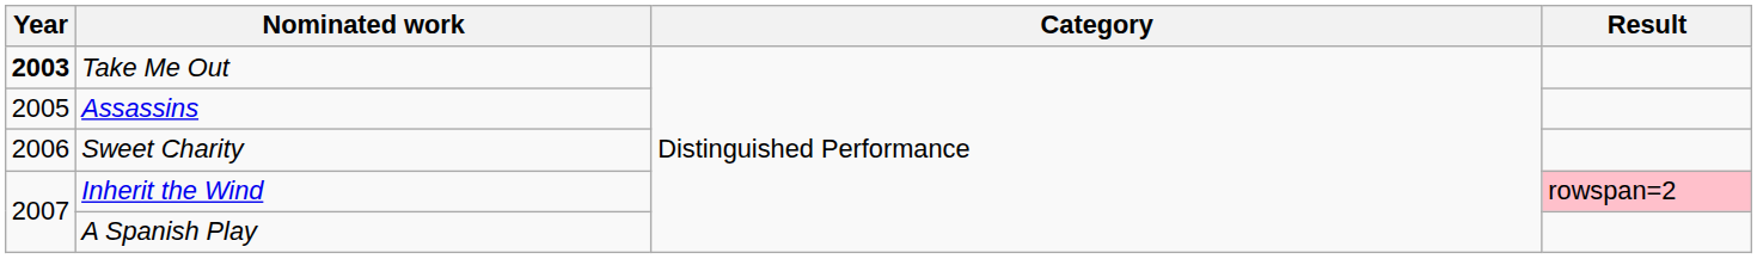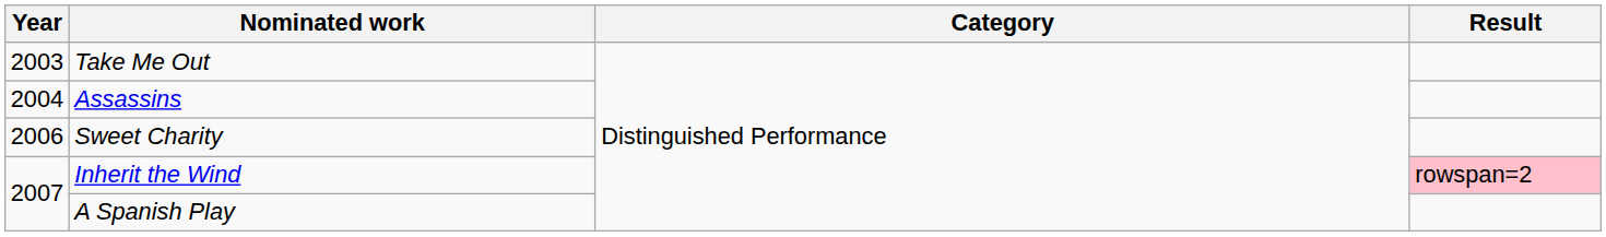Take Me Out | Year: bold -> normal
Assassins | Year: 2005 -> 2004
